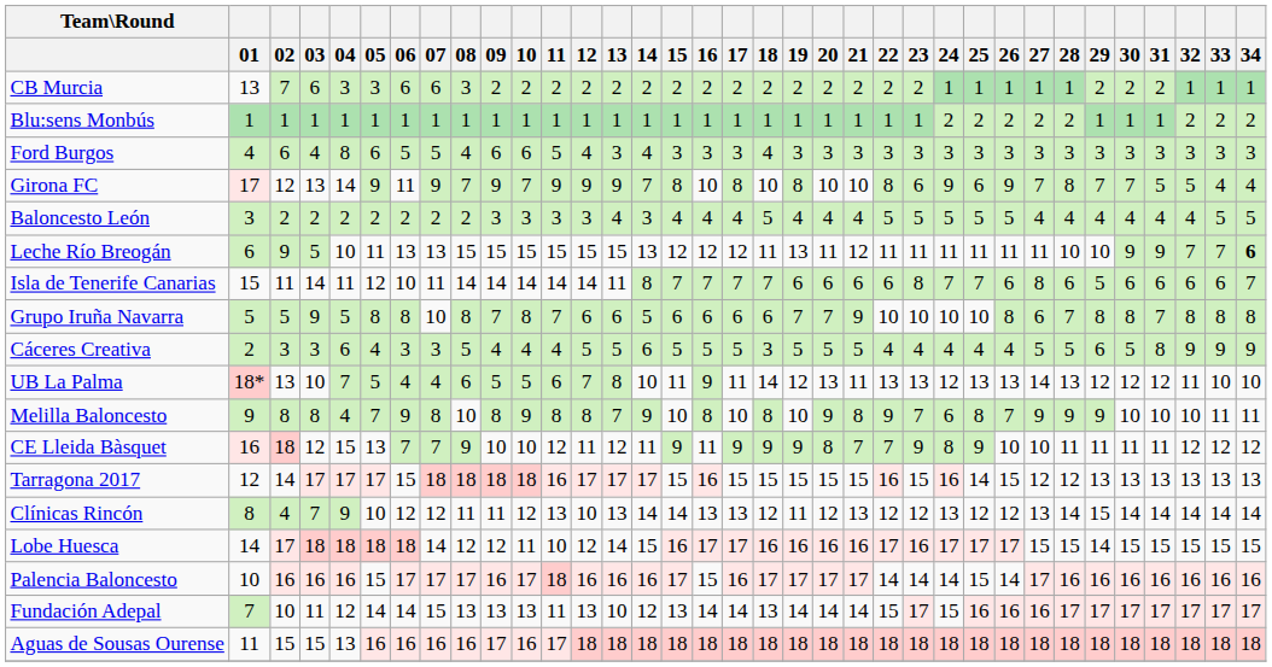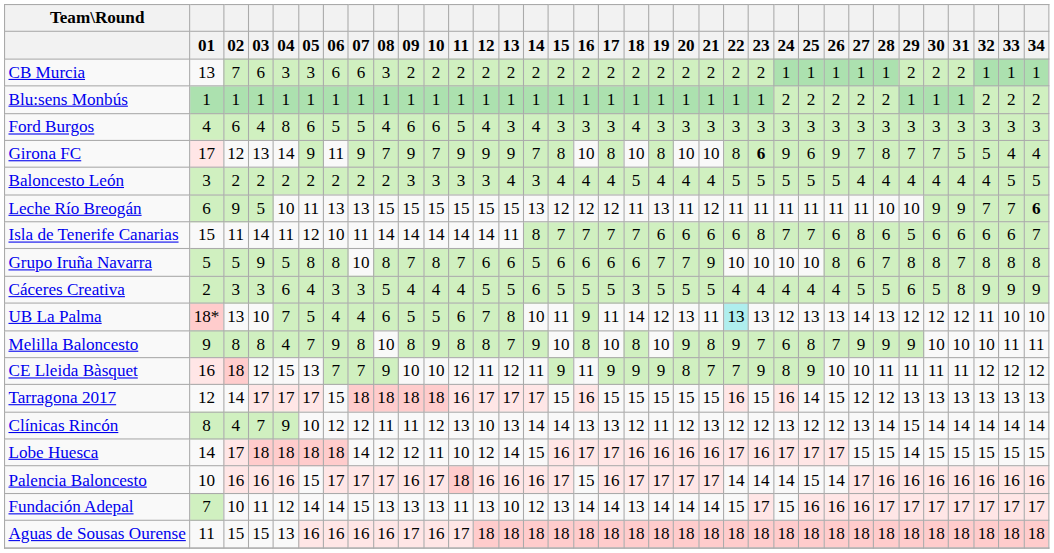Girona FC | 23: normal -> bold
UB La Palma | 22: no background -> paleturquoise background
